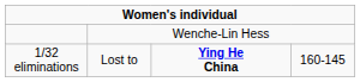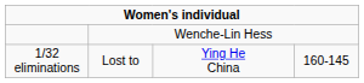1/32 eliminations | column 3: bold -> normal
